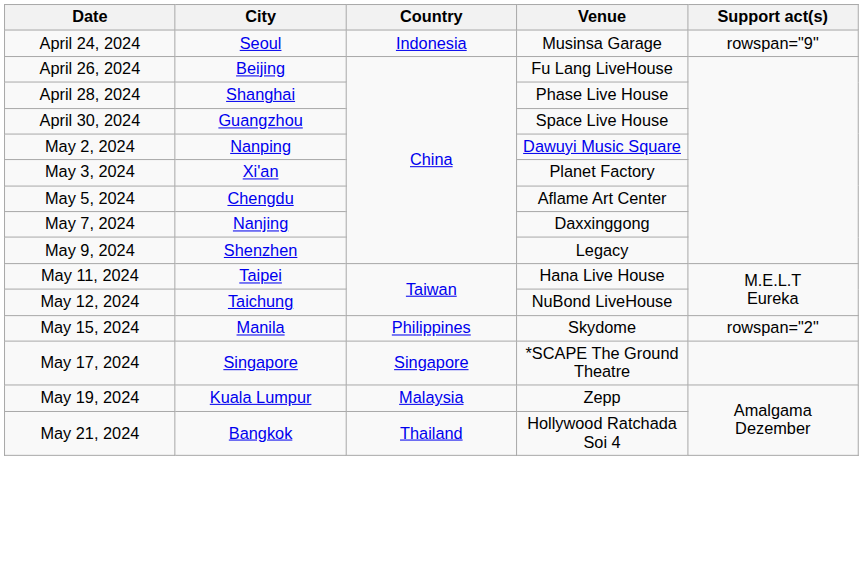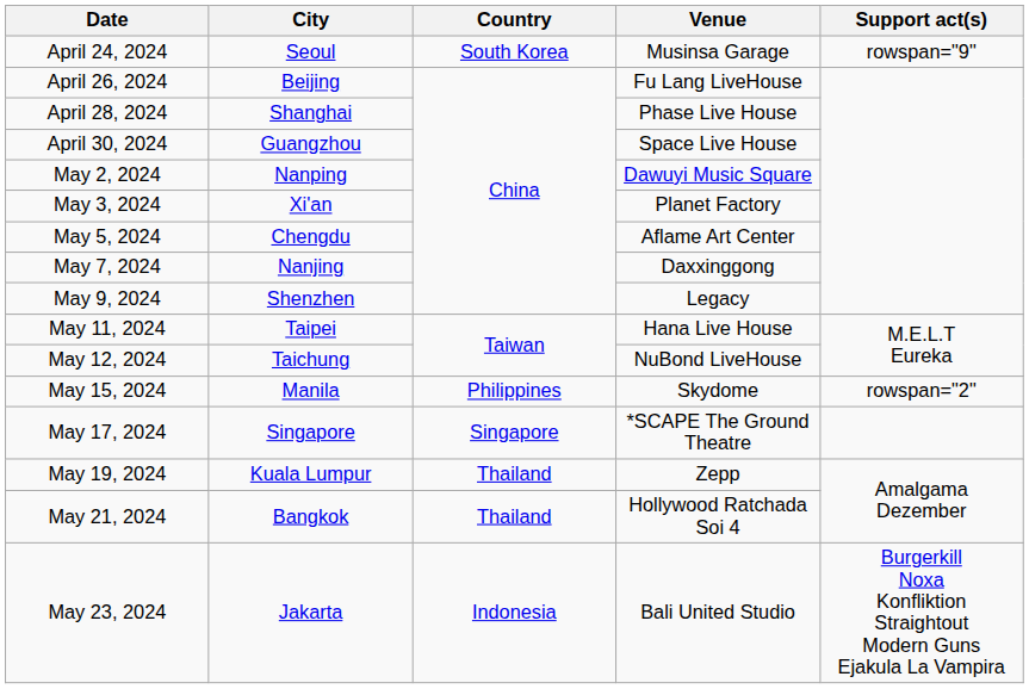April 24, 2024 | Country: Indonesia -> South Korea
May 19, 2024 | Country: Malaysia -> Thailand
+ row: May 23, 2024 | Jakarta | Indonesia | Bali United Studio | Burgerkill Noxa Konfliktion Straightout Modern Guns Ejakula La Vampira
